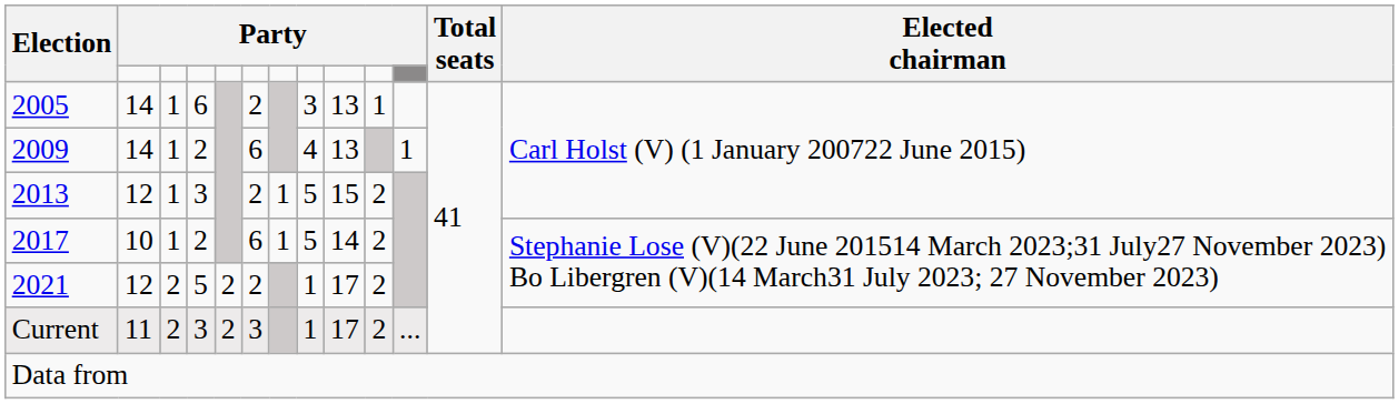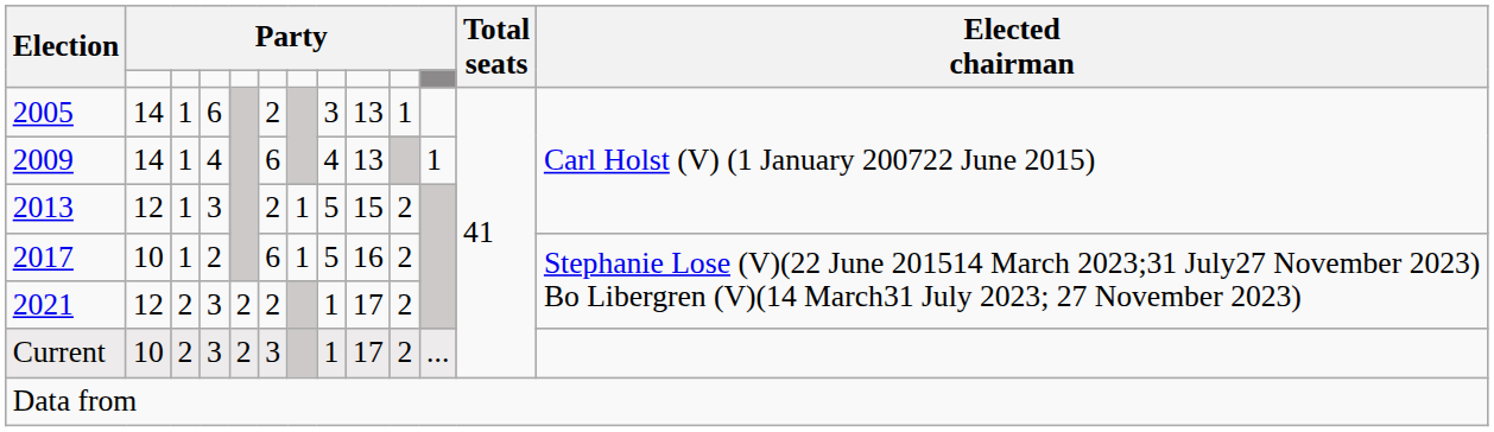2009 | column 4: 2 -> 4
2017 | column 9: 14 -> 16
2021 | column 4: 5 -> 3
Current | column 2: 11 -> 10
